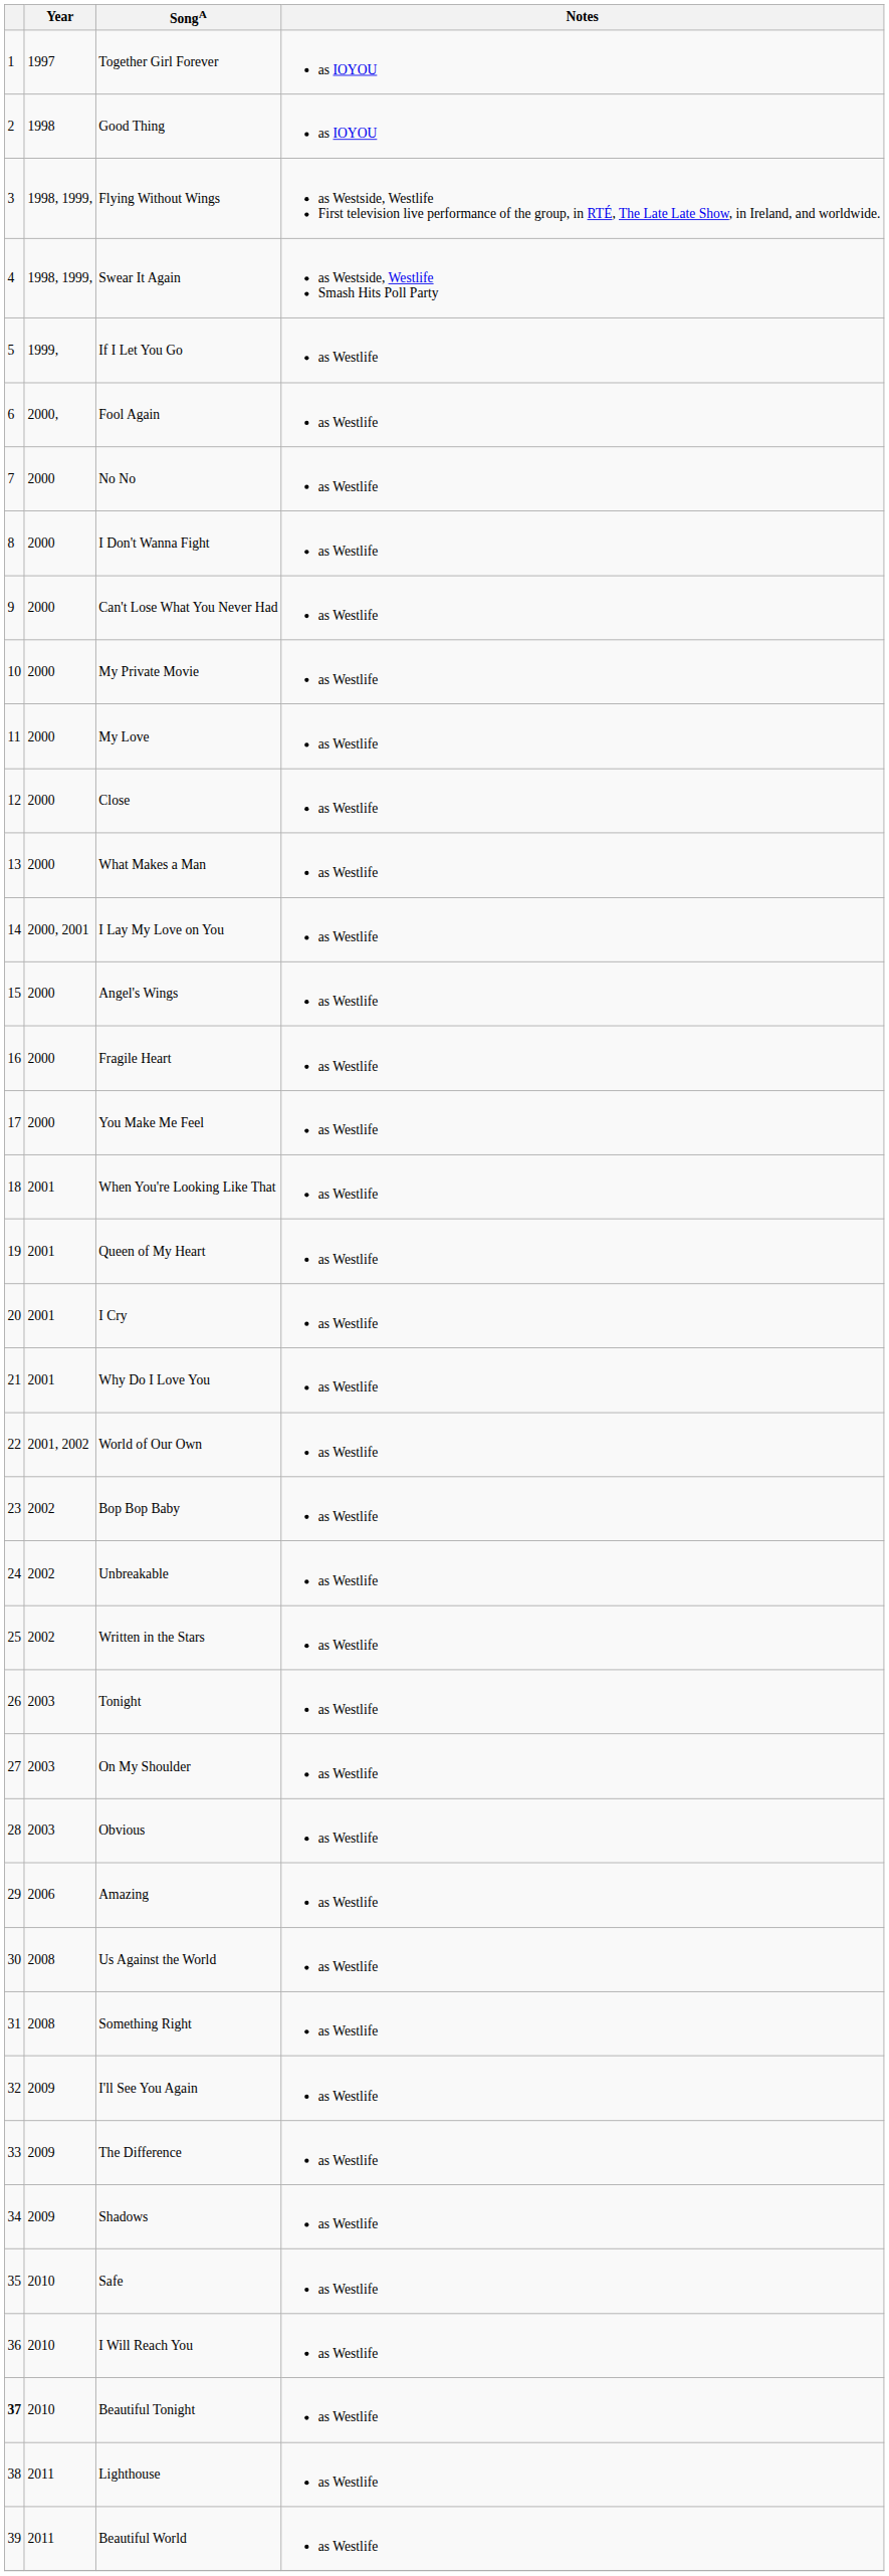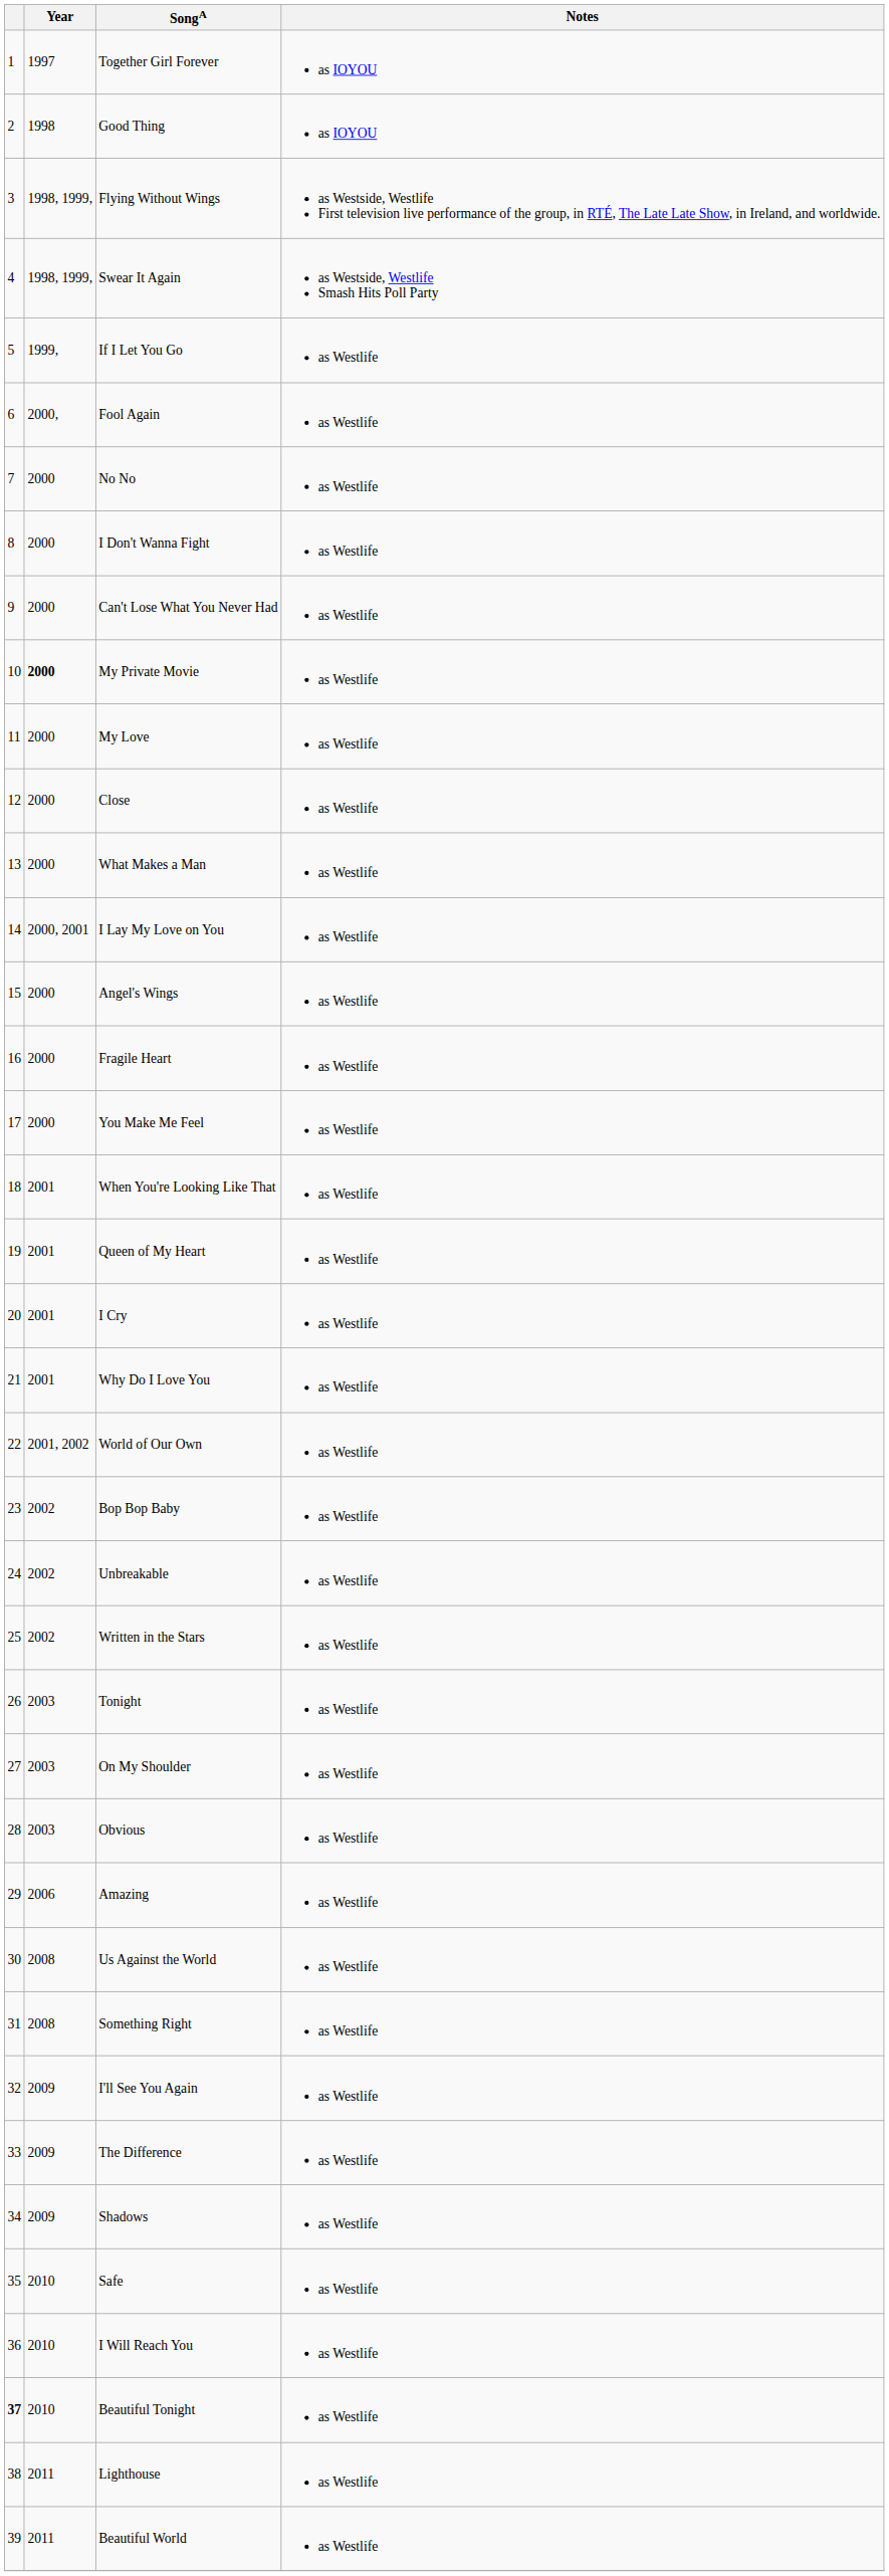My Private Movie | Year: normal -> bold
